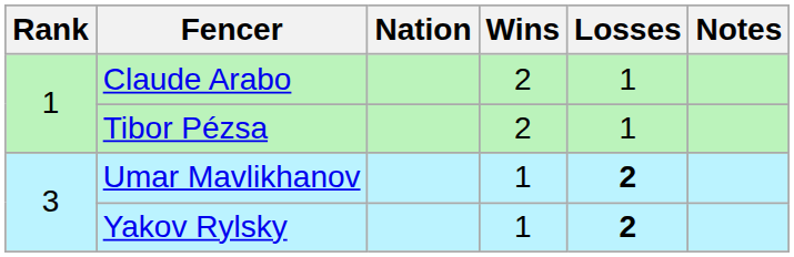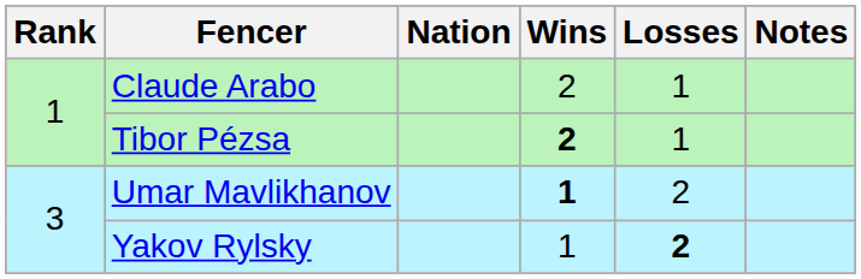Tibor Pézsa | Wins: normal -> bold
Umar Mavlikhanov | Wins: normal -> bold
Umar Mavlikhanov | Losses: bold -> normal
